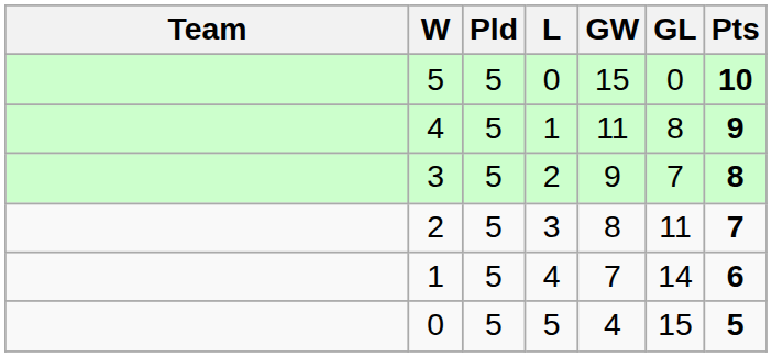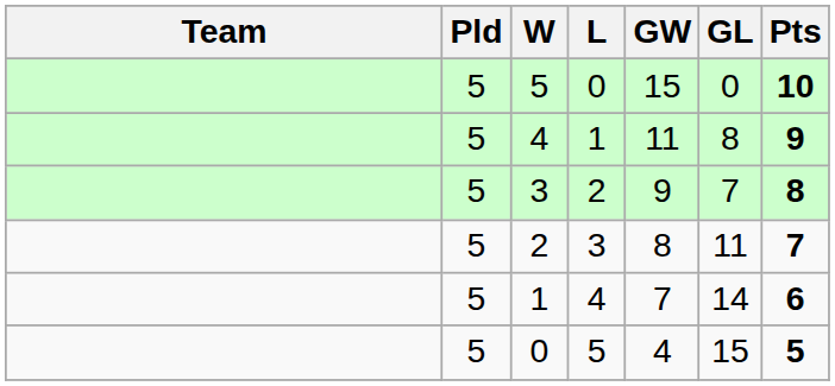columns swapped: Pld <-> W
